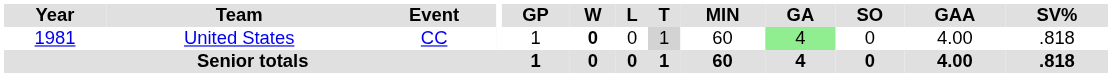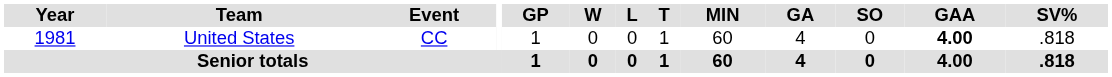United States | W: bold -> normal
United States | T: lightgrey background -> no background
United States | GA: lightgreen background -> no background
United States | GAA: normal -> bold
